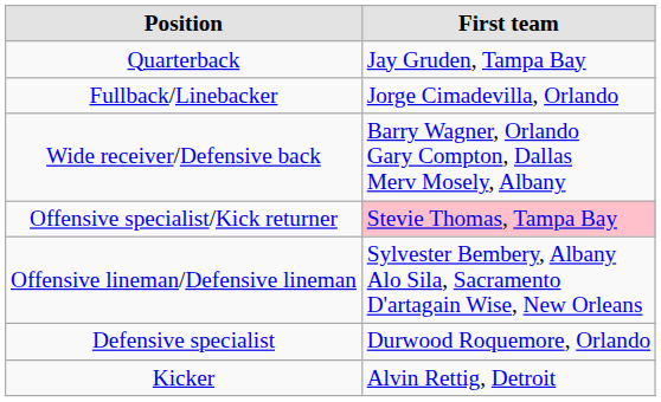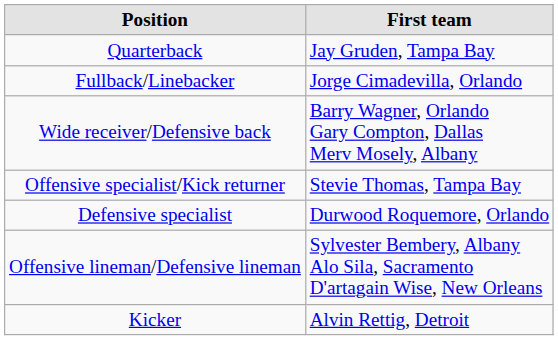Offensive specialist/Kick returner | First team: pink background -> no background
rows swapped: Offensive lineman/Defensive lineman <-> Defensive specialist
